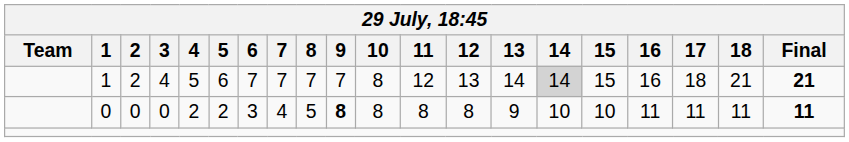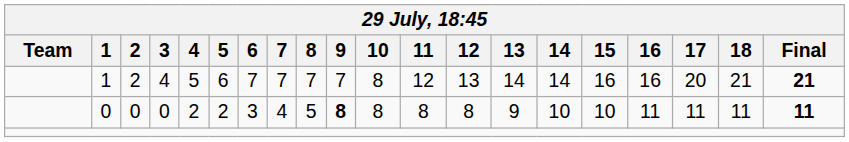row 3 | 14: lightgrey background -> no background
row 3 | 15: 15 -> 16
row 3 | 17: 18 -> 20
